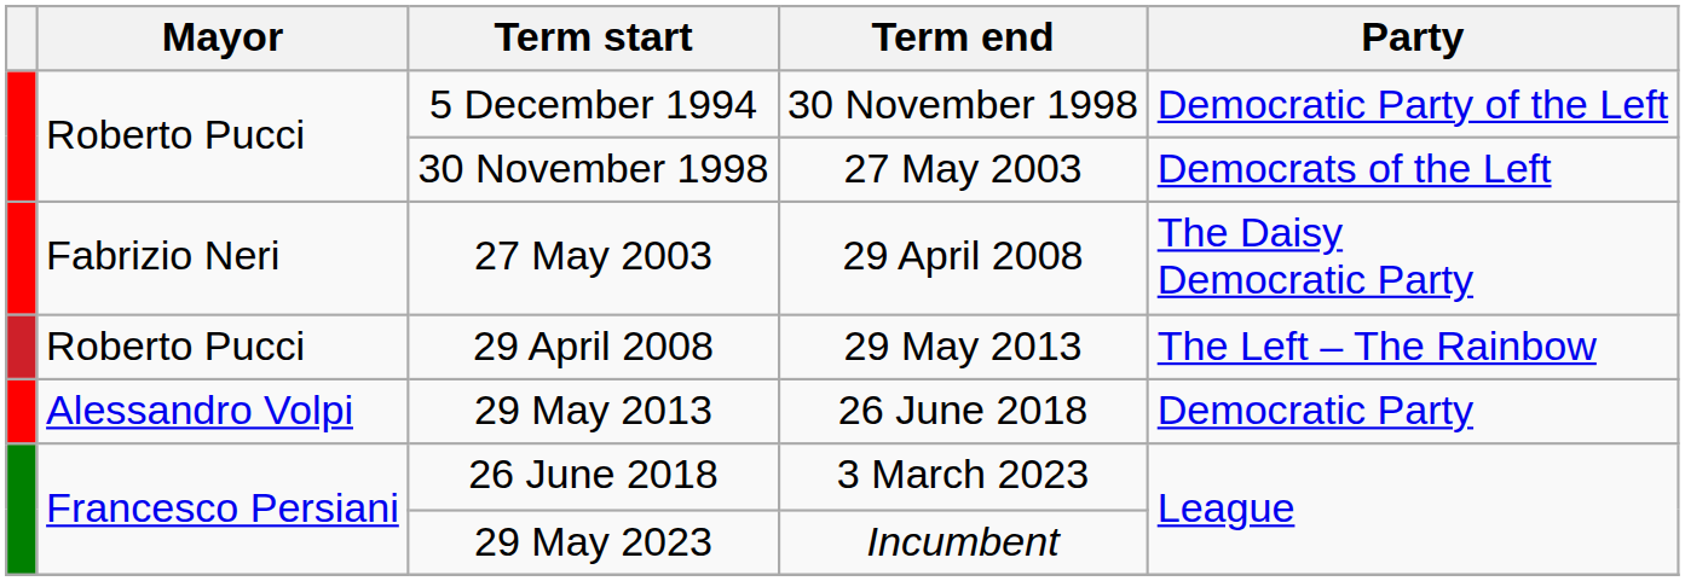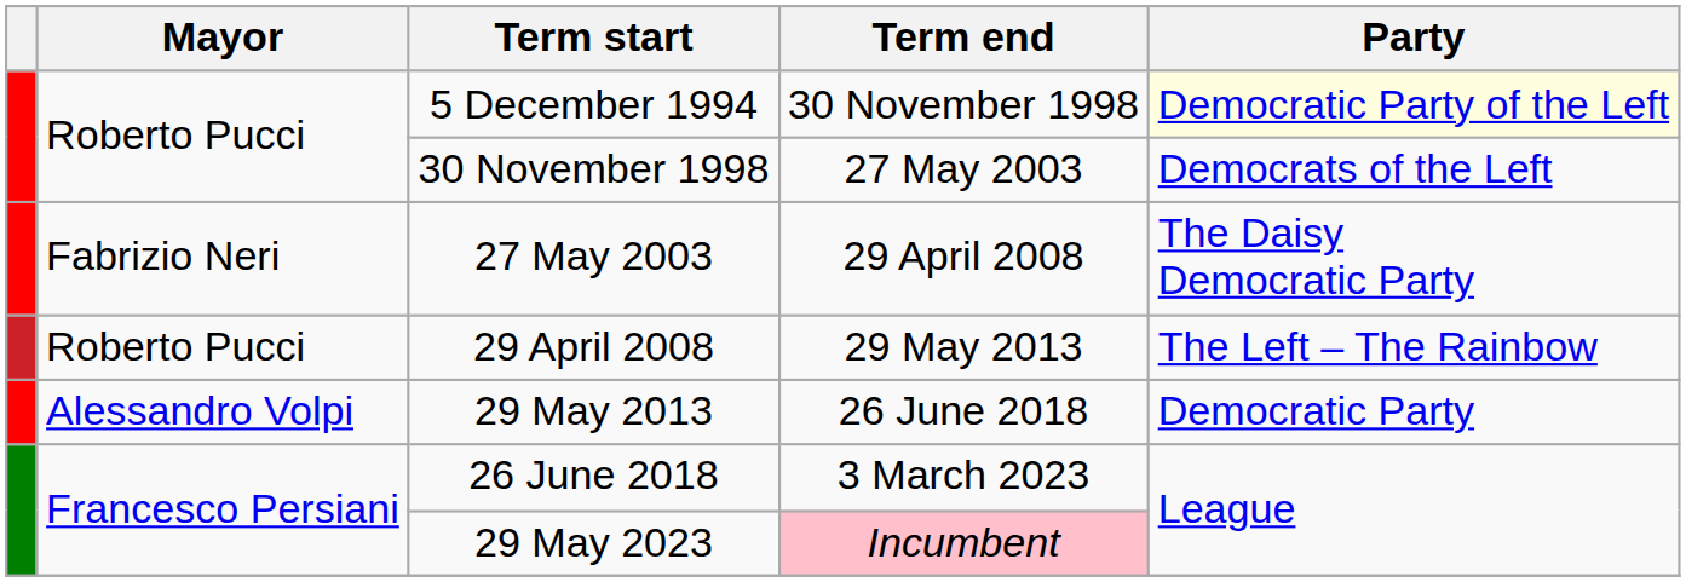5 December 1994 | Party: no background -> lightyellow background
29 May 2023 | Term end: no background -> pink background
